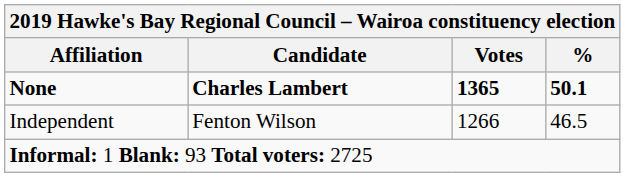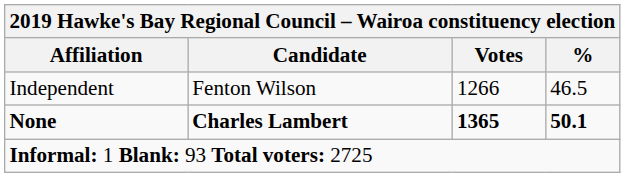rows swapped: None <-> Independent
